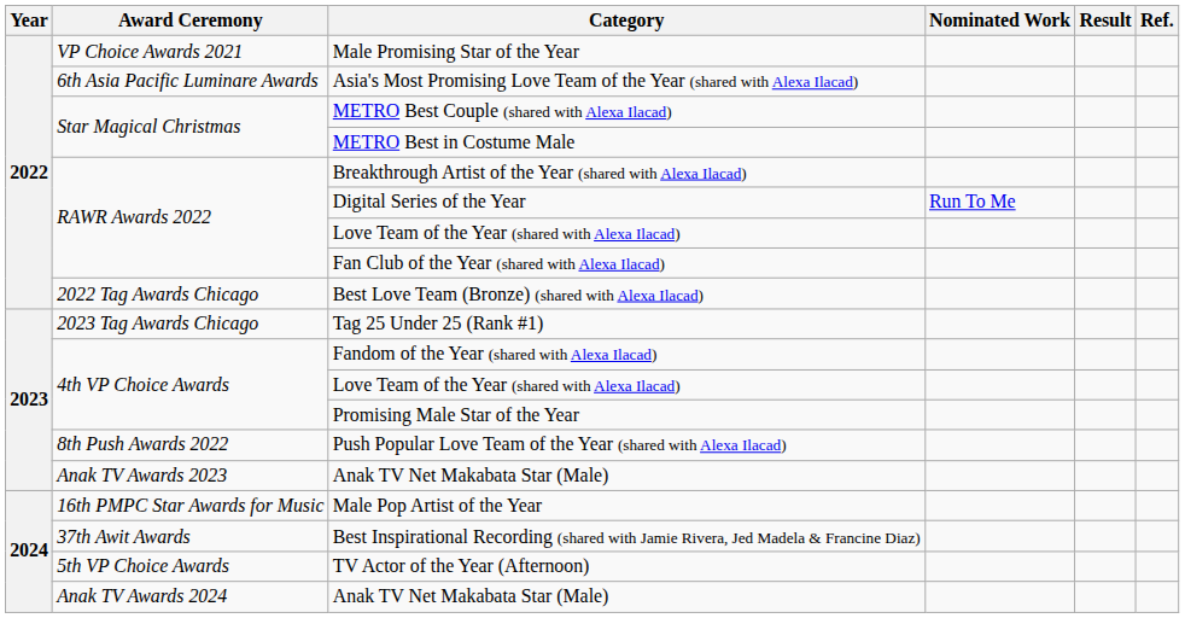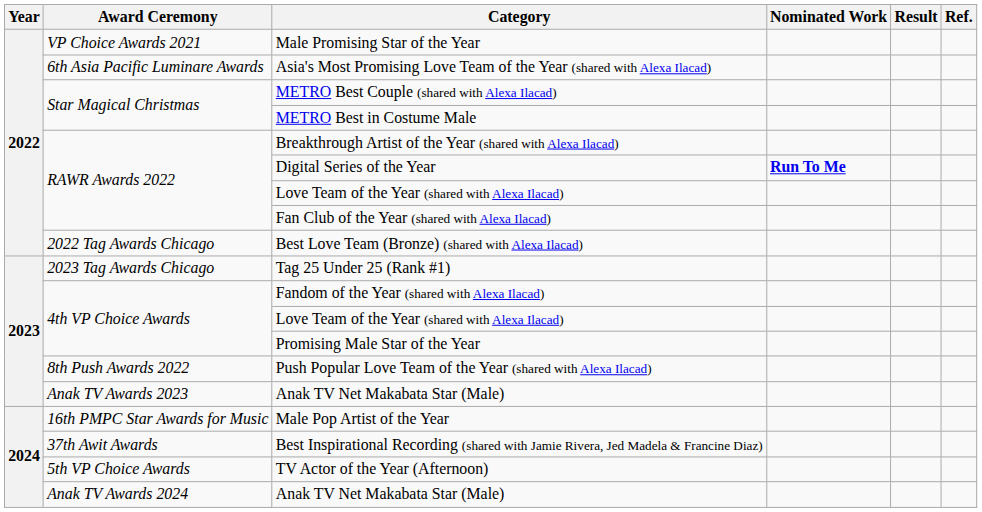Digital Series of the Year | Nominated Work: normal -> bold
